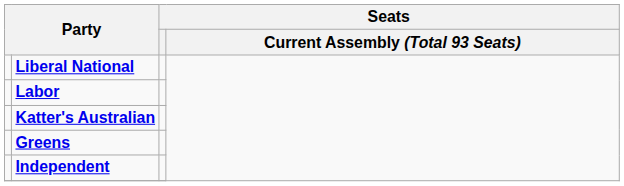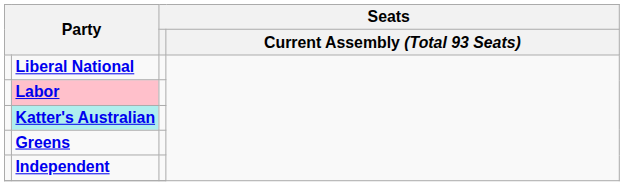Labor | column 2: no background -> pink background
Katter's Australian | column 2: no background -> paleturquoise background
